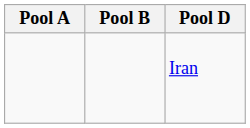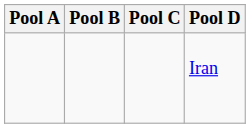+ column: Pool C
